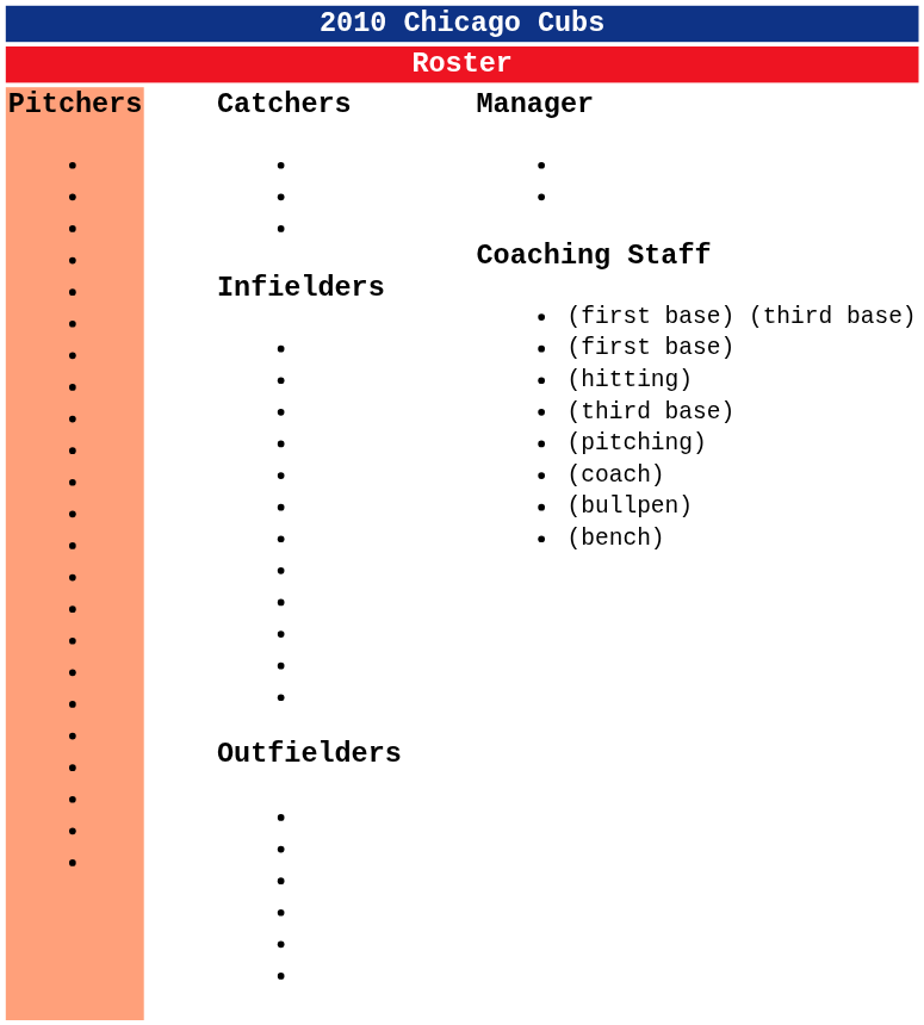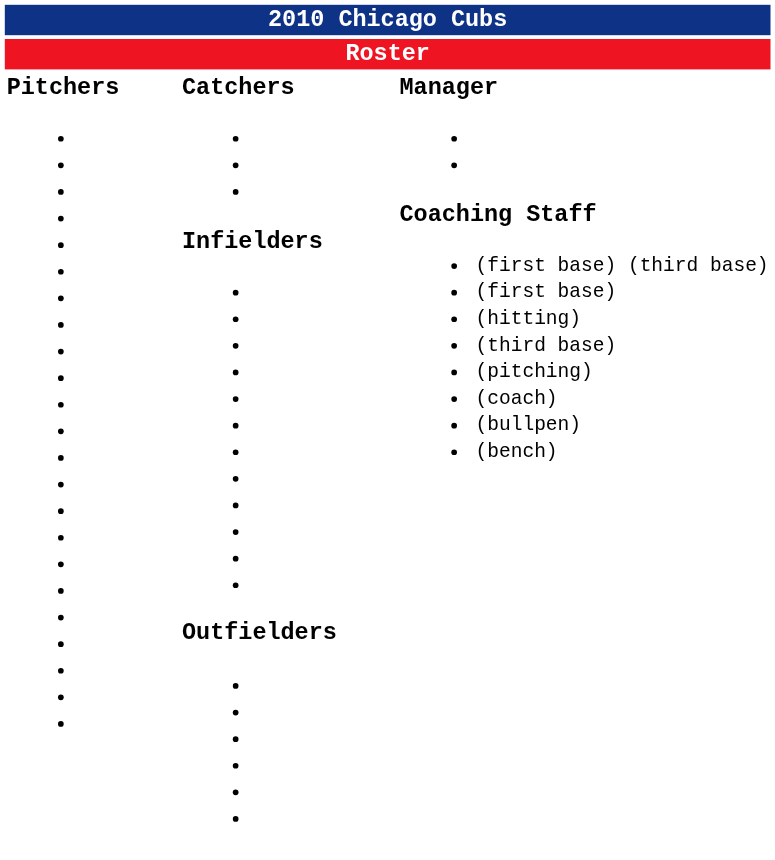Pitchers | column 1: lightsalmon background -> no background
